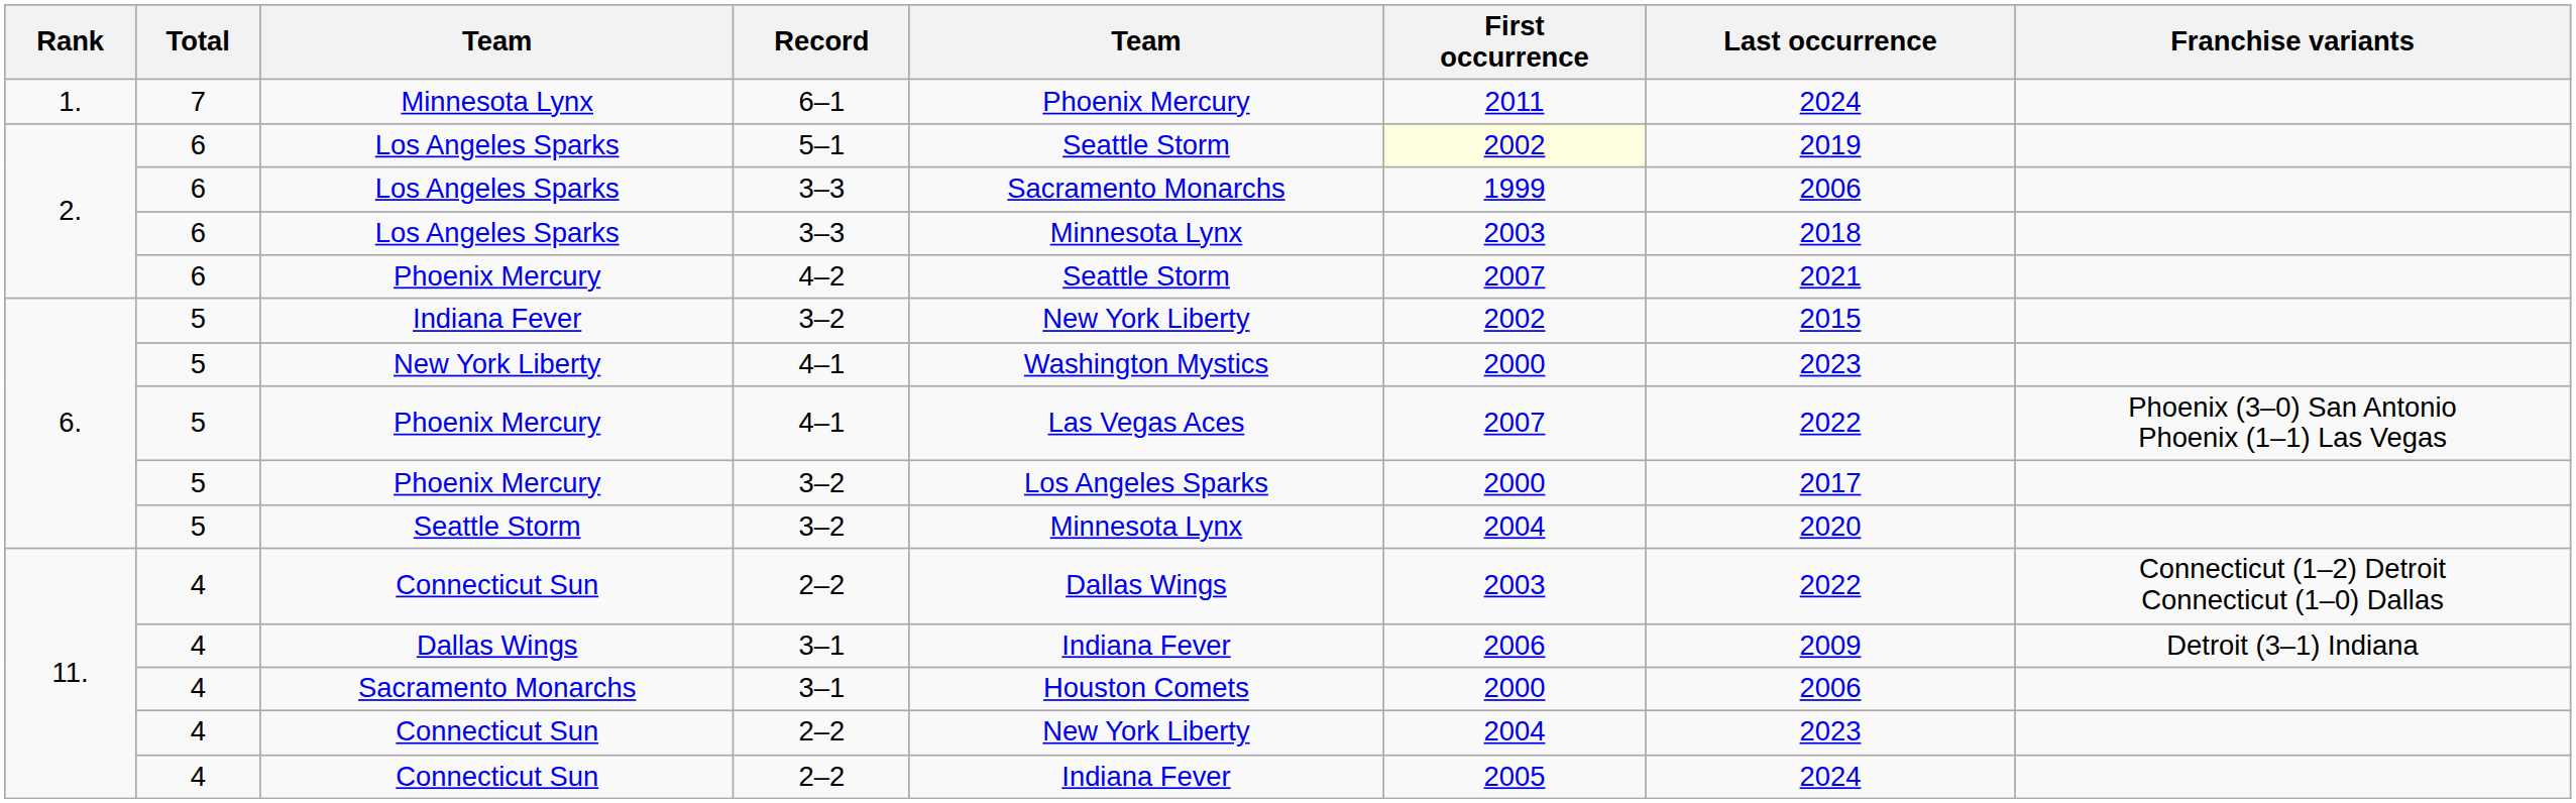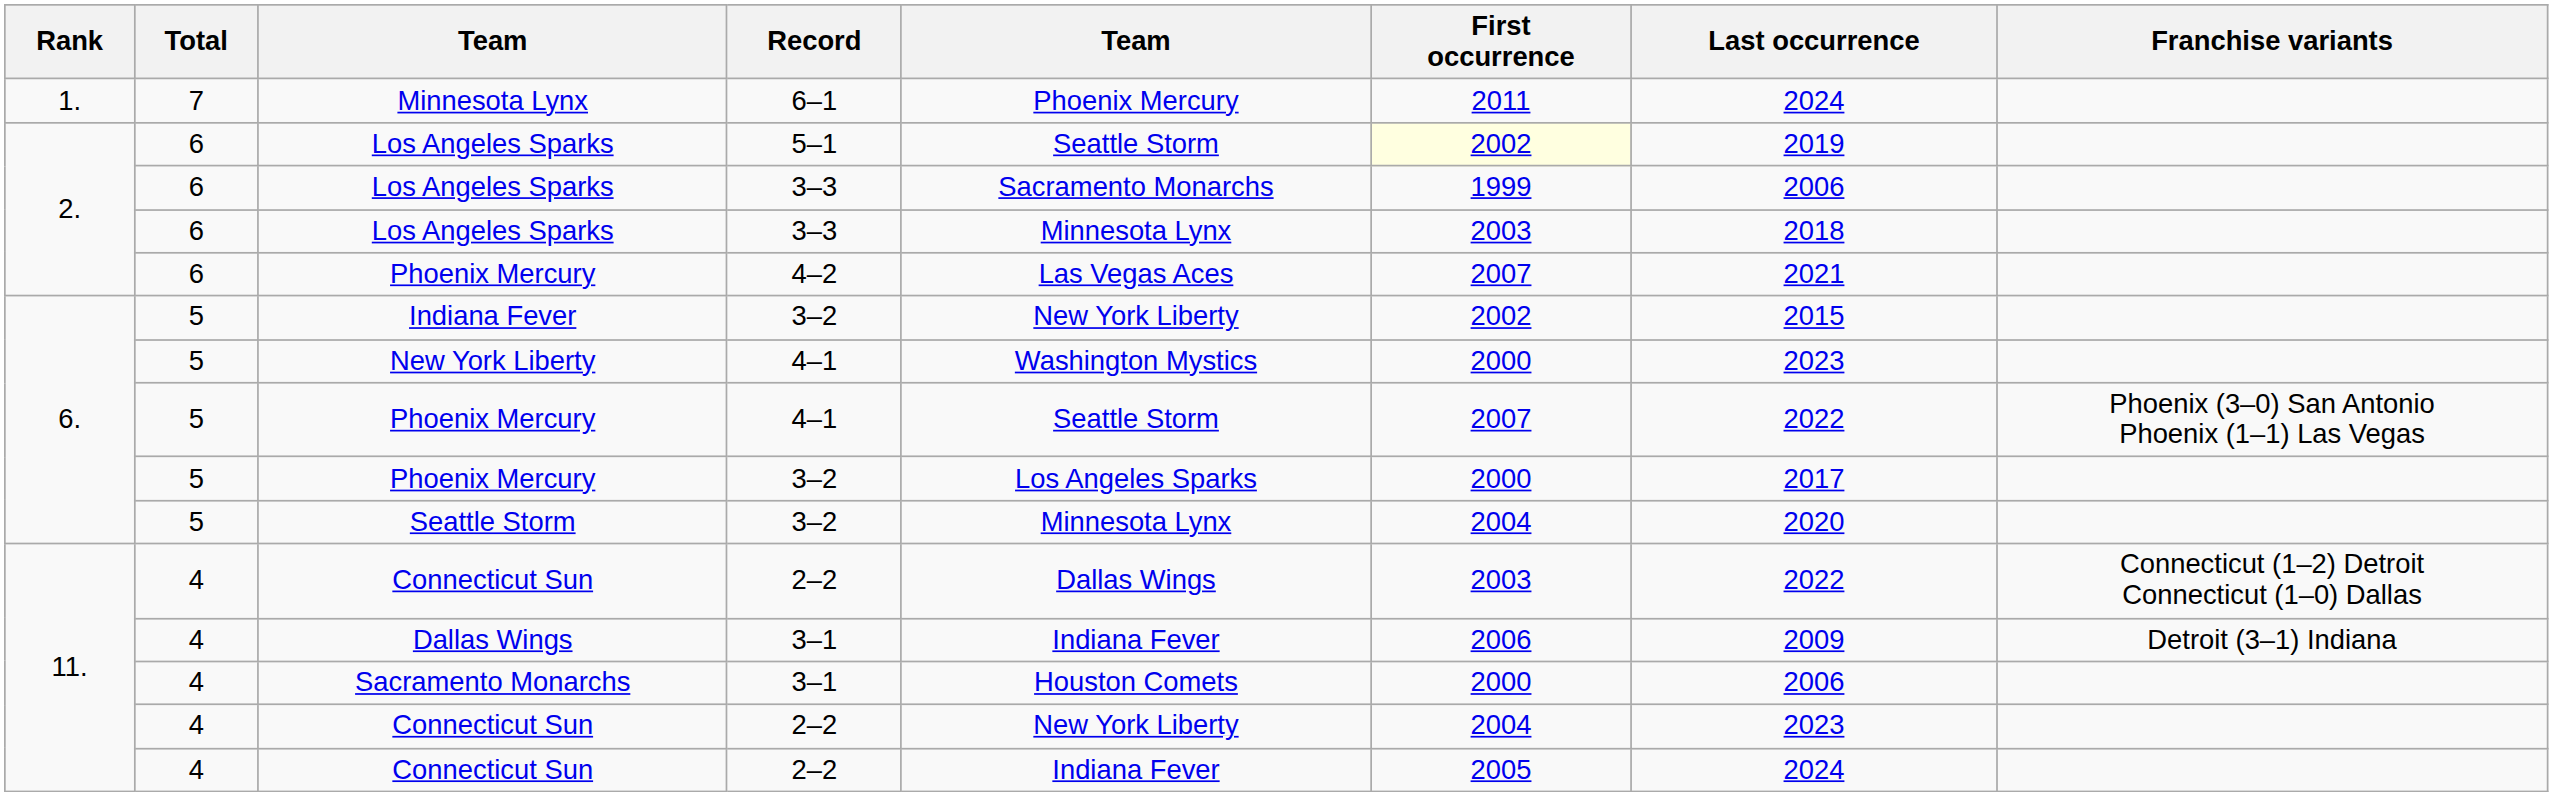Phoenix Mercury / 4–2 | column 5: Seattle Storm -> Las Vegas Aces
Phoenix Mercury / 4–1 | column 5: Las Vegas Aces -> Seattle Storm
